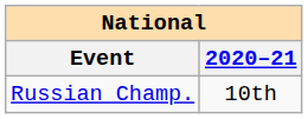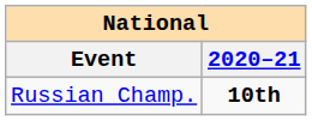Russian Champ. | 2020–21: normal -> bold
